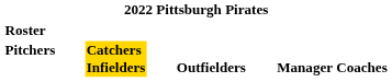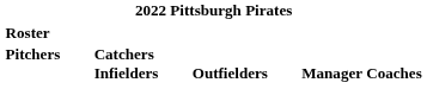Pitchers | column 2: gold background -> no background
